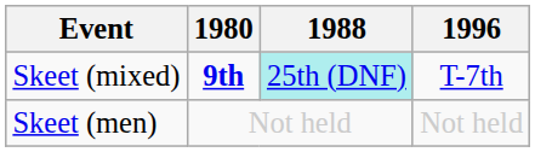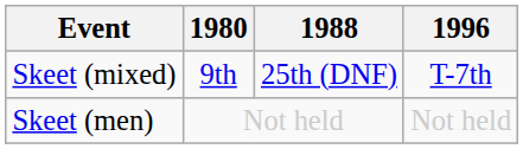Skeet (mixed) | 1980: bold -> normal
Skeet (mixed) | 1988: paleturquoise background -> no background
